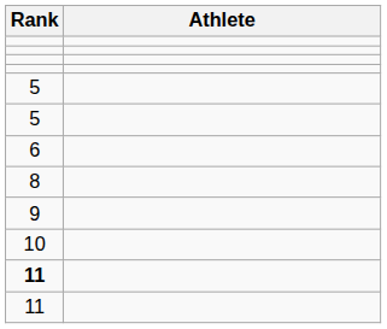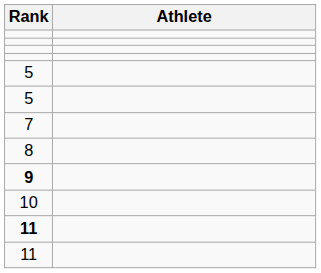row 8 | Rank: 6 -> 7
row 10 | Rank: normal -> bold
